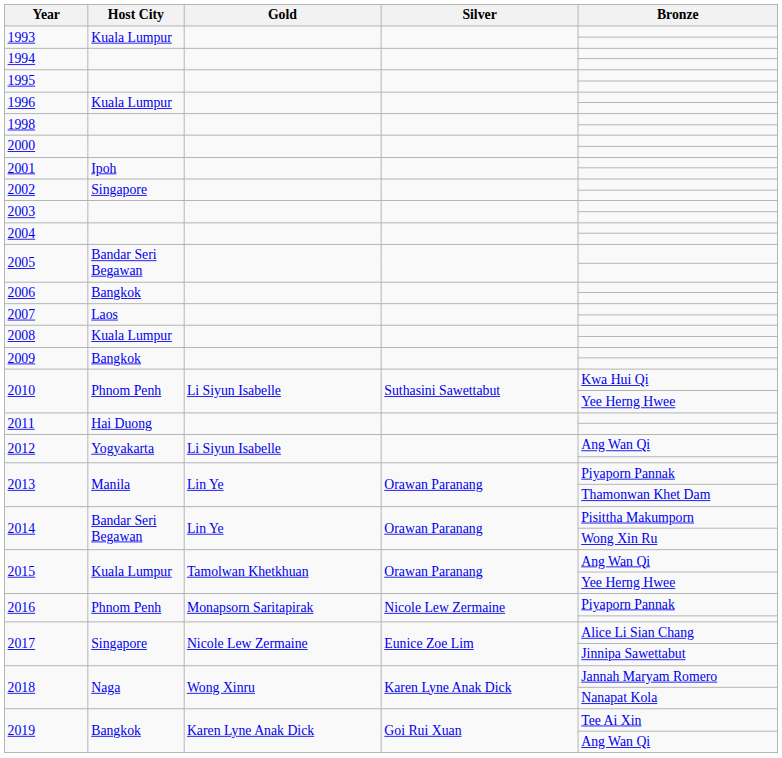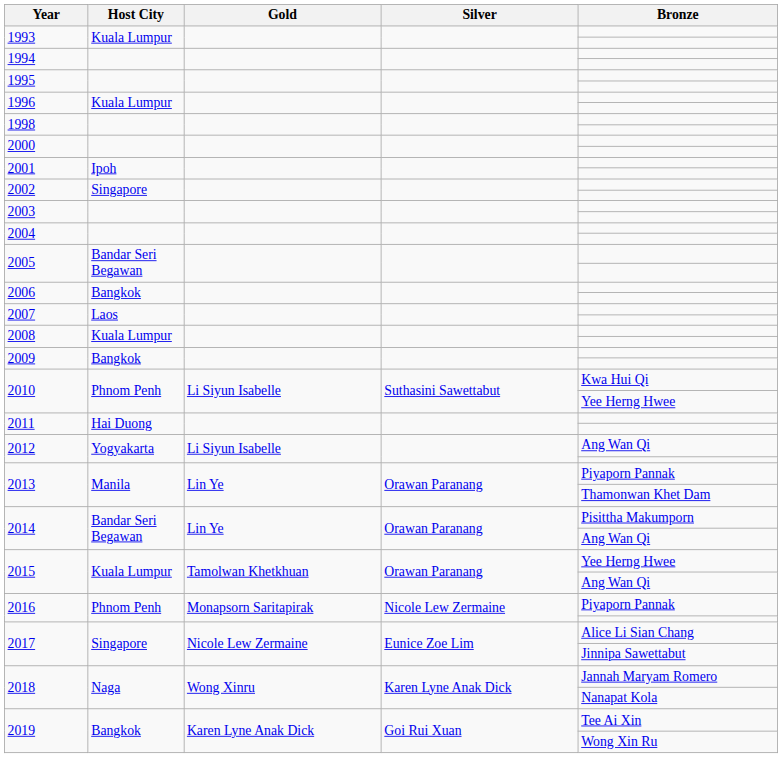row 41 | Bronze: Wong Xin Ru -> Ang Wan Qi
row 42 | Bronze: Ang Wan Qi -> Yee Herng Hwee
row 43 | Bronze: Yee Herng Hwee -> Ang Wan Qi
row 51 | Bronze: Ang Wan Qi -> Wong Xin Ru
